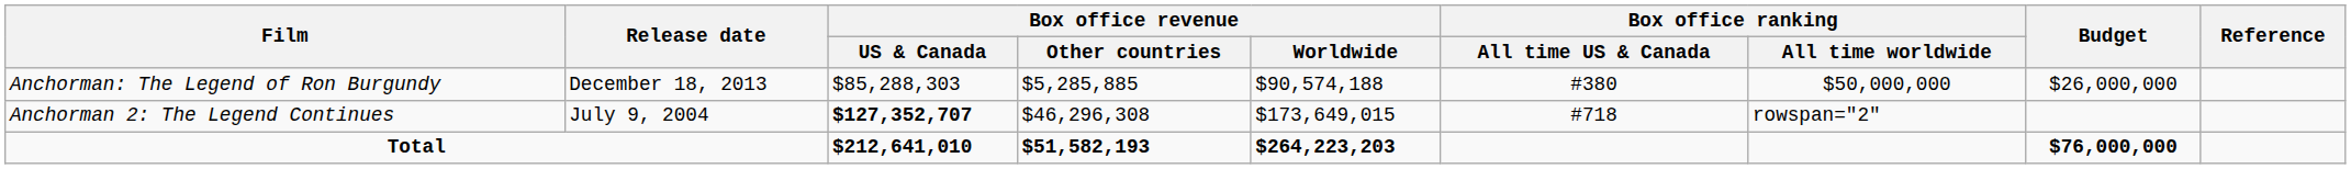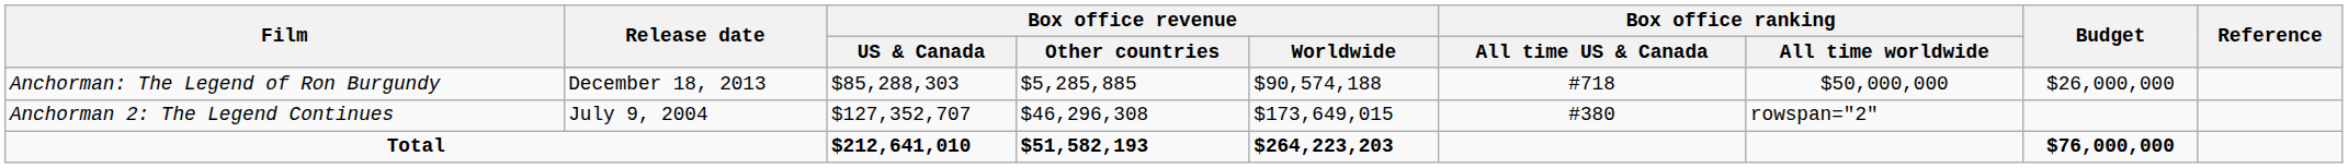Anchorman: The Legend of Ron Burgundy | Box office ranking / All time US & Canada: #380 -> #718
Anchorman 2: The Legend Continues | Box office revenue / US & Canada: bold -> normal
Anchorman 2: The Legend Continues | Box office ranking / All time US & Canada: #718 -> #380
